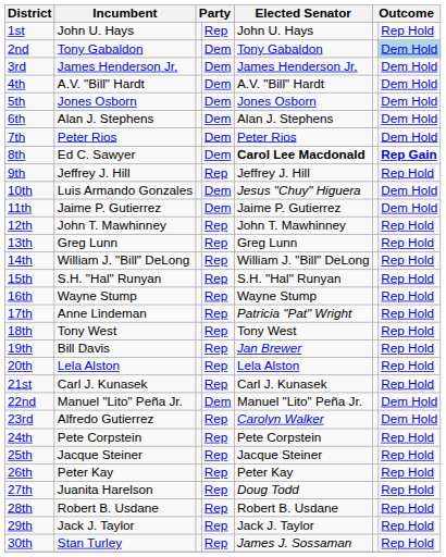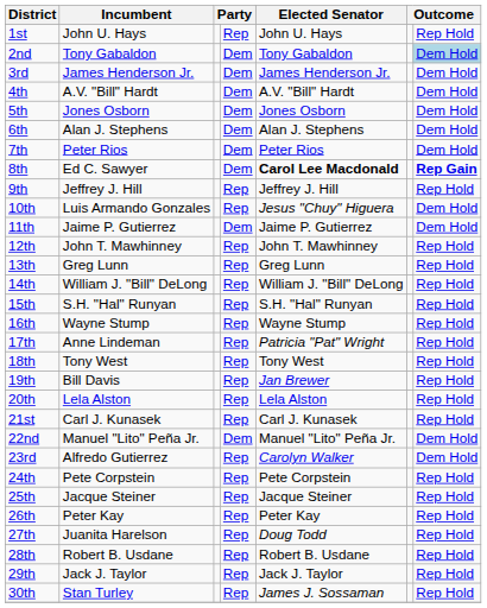10th | column 4: Dem -> Rep
